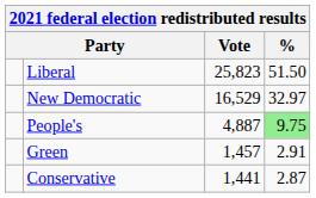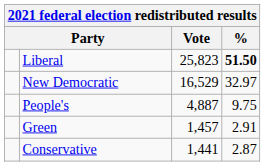Liberal | %: normal -> bold
People's | %: lightgreen background -> no background
